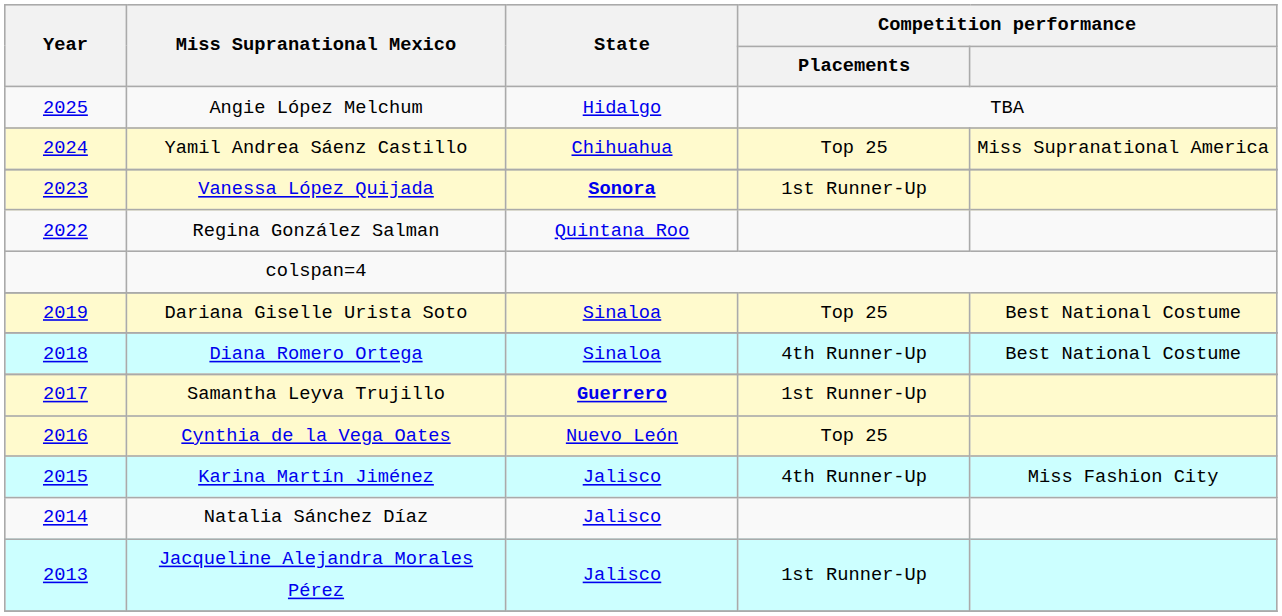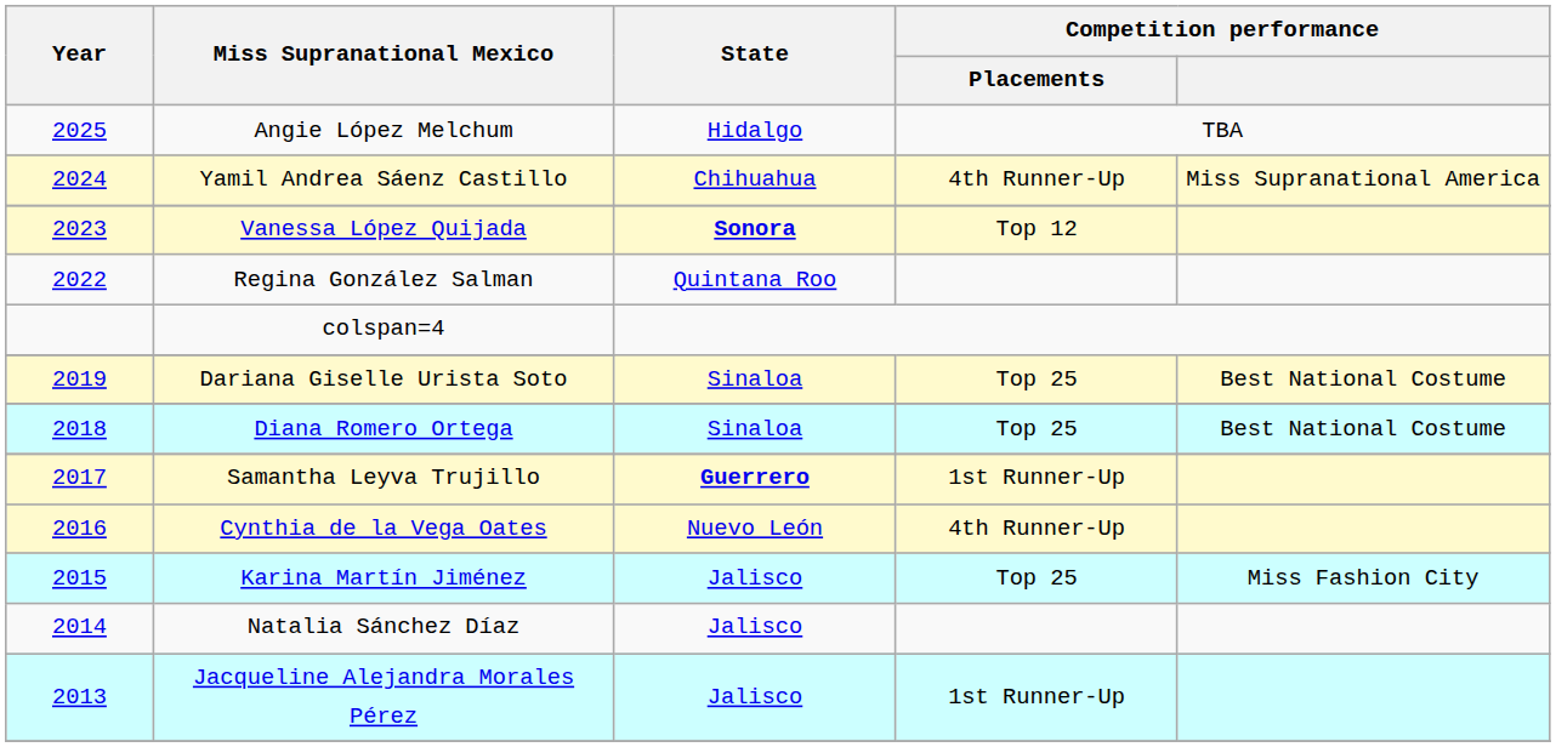Yamil Andrea Sáenz Castillo | Competition performance / Placements: Top 25 -> 4th Runner-Up
Vanessa López Quijada | Competition performance / Placements: 1st Runner-Up -> Top 12
Diana Romero Ortega | Competition performance / Placements: 4th Runner-Up -> Top 25
Cynthia de la Vega Oates | Competition performance / Placements: Top 25 -> 4th Runner-Up
Karina Martín Jiménez | Competition performance / Placements: 4th Runner-Up -> Top 25
